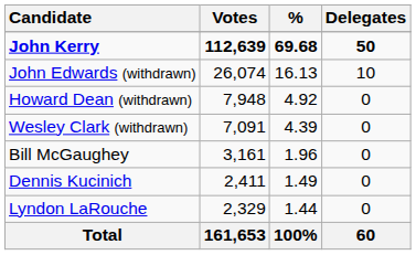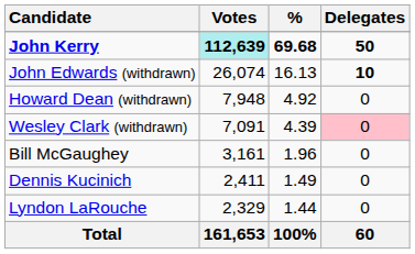John Kerry | Votes: no background -> paleturquoise background
John Edwards (withdrawn) | Delegates: normal -> bold
Wesley Clark (withdrawn) | Delegates: no background -> pink background
